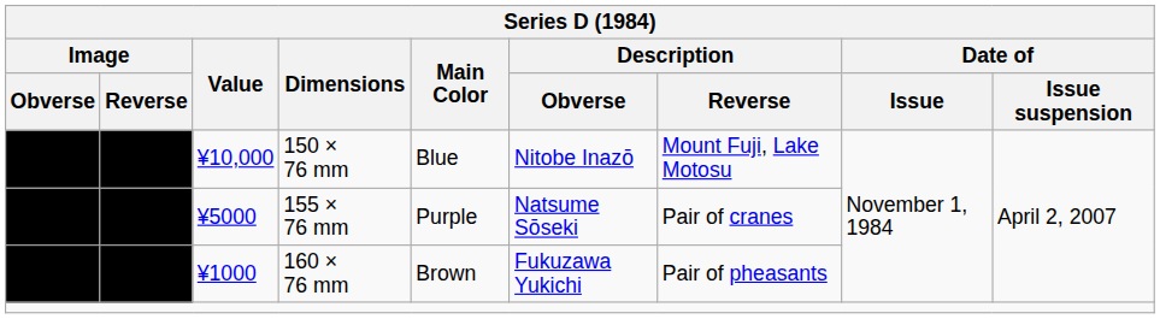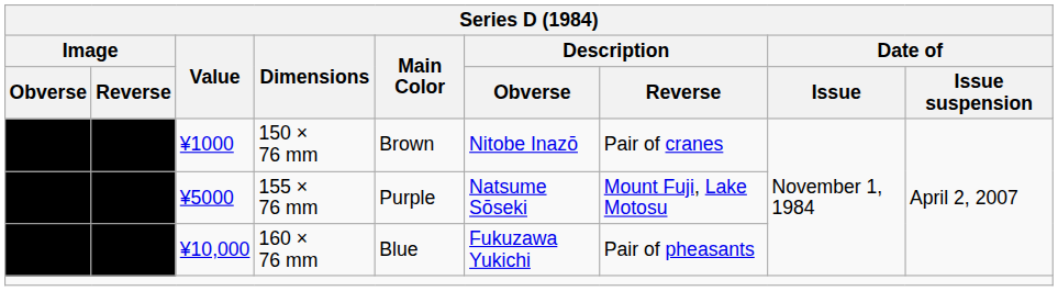150 × 76 mm | Value: ¥10,000 -> ¥1000
150 × 76 mm | Main Color: Blue -> Brown
150 × 76 mm | Description / Reverse: Mount Fuji, Lake Motosu -> Pair of cranes
155 × 76 mm | Description / Reverse: Pair of cranes -> Mount Fuji, Lake Motosu
160 × 76 mm | Value: ¥1000 -> ¥10,000
160 × 76 mm | Main Color: Brown -> Blue
